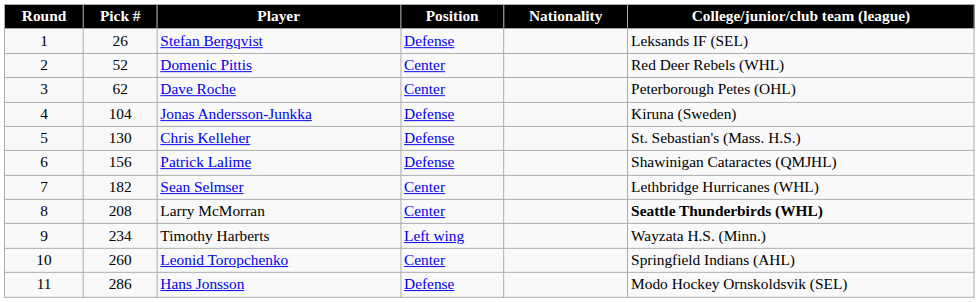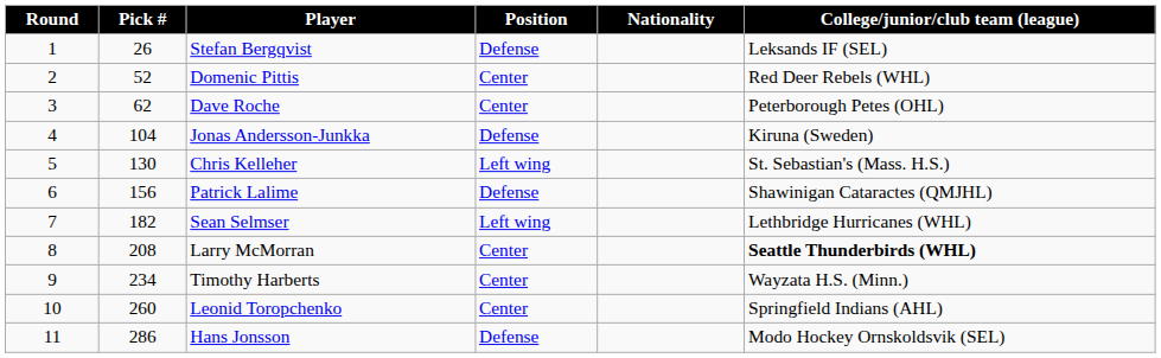Chris Kelleher | Position: Defense -> Left wing
Sean Selmser | Position: Center -> Left wing
Timothy Harberts | Position: Left wing -> Center
